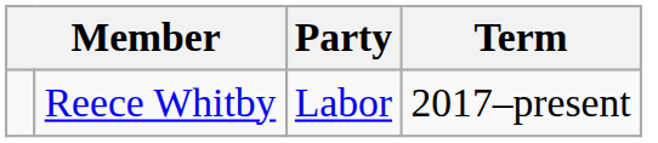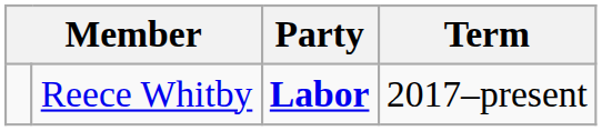Reece Whitby | Party: normal -> bold
